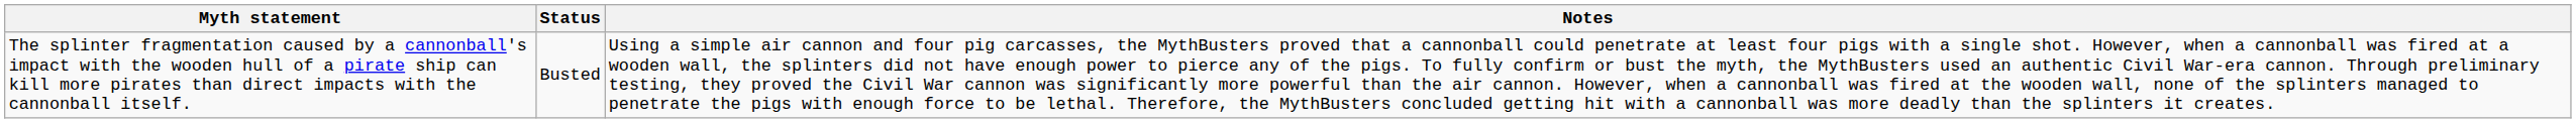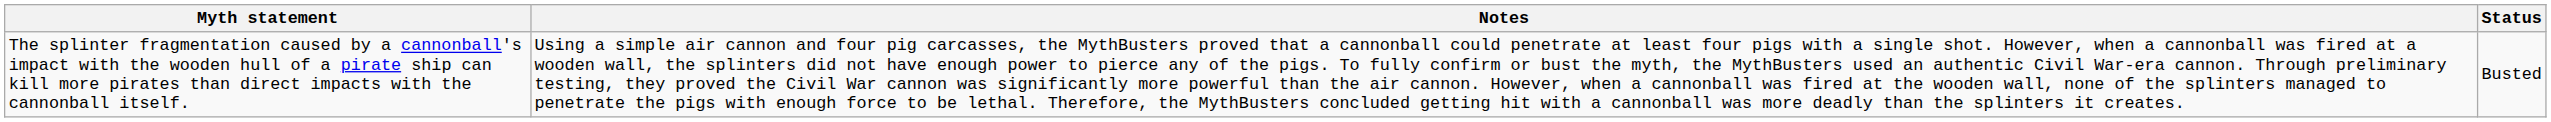columns swapped: Status <-> Notes
